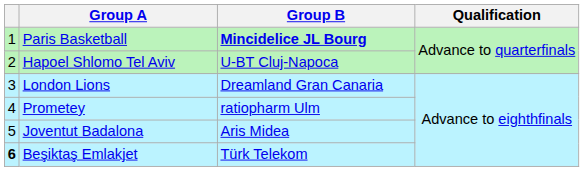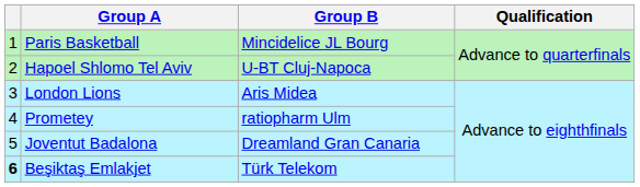Paris Basketball | Group B: bold -> normal
London Lions | Group B: Dreamland Gran Canaria -> Aris Midea
Joventut Badalona | Group B: Aris Midea -> Dreamland Gran Canaria
